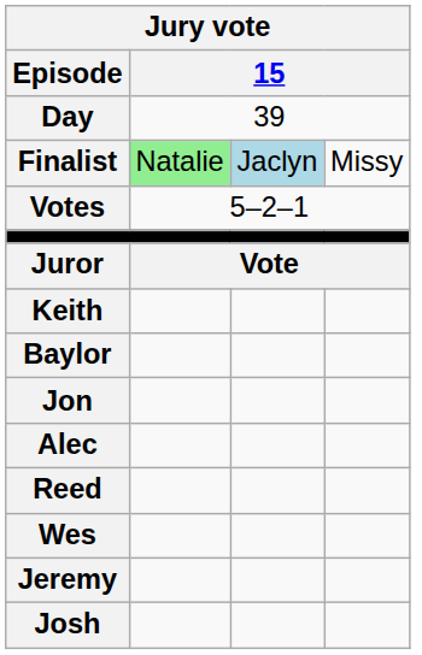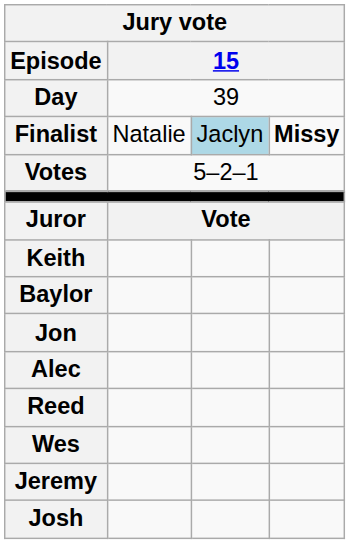Finalist | column 2: lightgreen background -> no background
Finalist | column 4: normal -> bold
